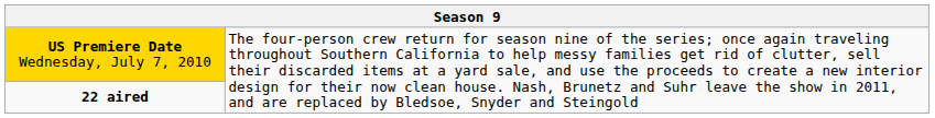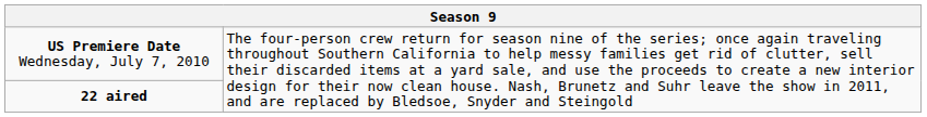US Premiere Date Wednesday, July 7, 2010 | column 1: gold background -> no background
